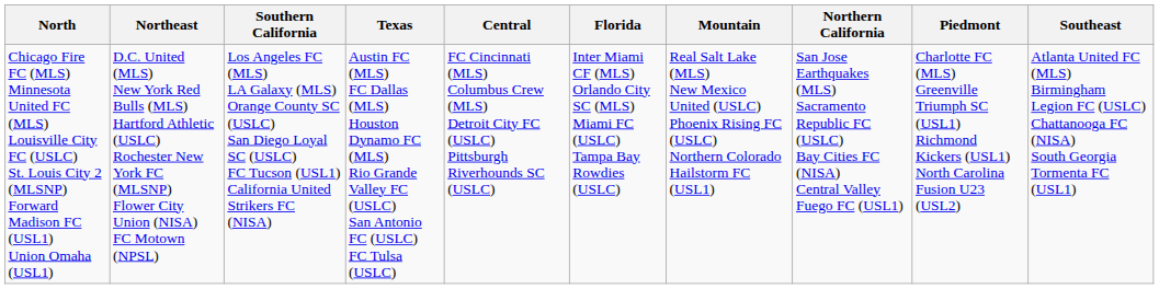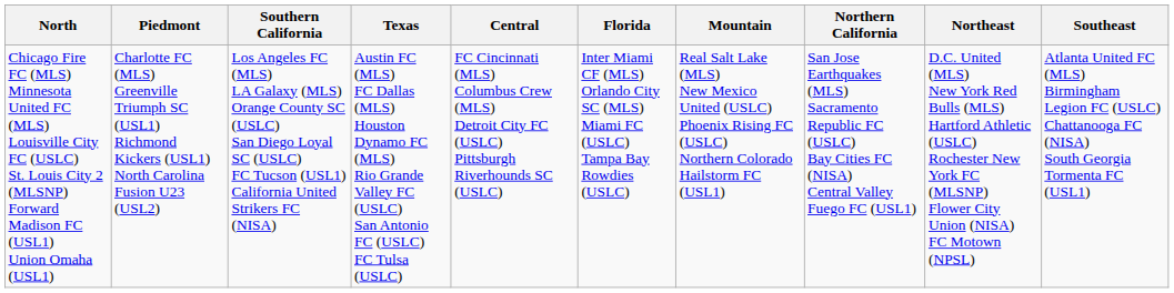columns swapped: Northeast <-> Piedmont
